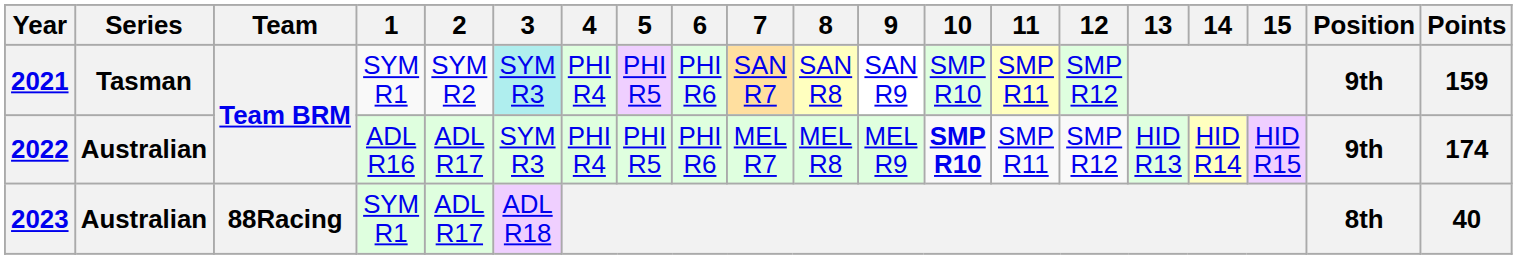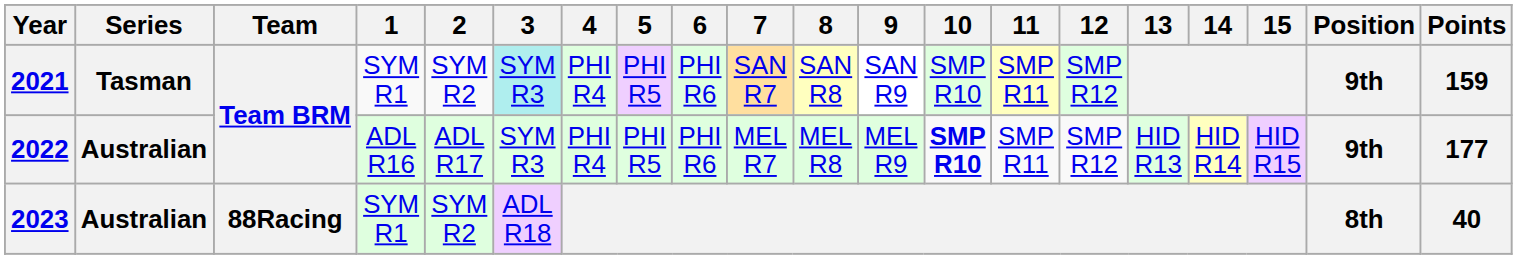2022 | Points: 174 -> 177
2023 | 2: ADL R17 -> SYM R2
